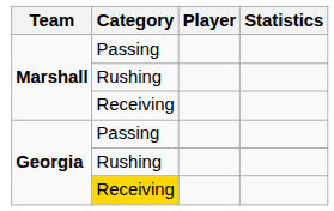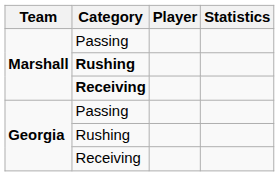Marshall / Rushing | Category: normal -> bold
Marshall / Receiving | Category: normal -> bold
Georgia / Receiving | Category: gold background -> no background
